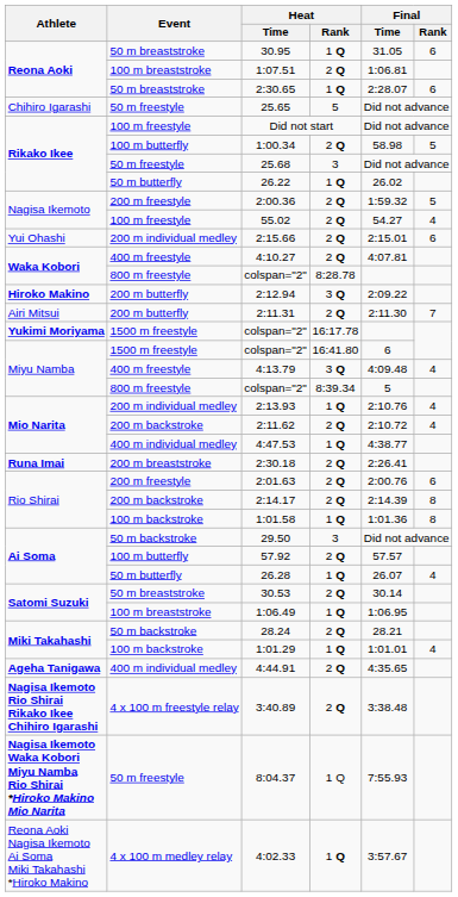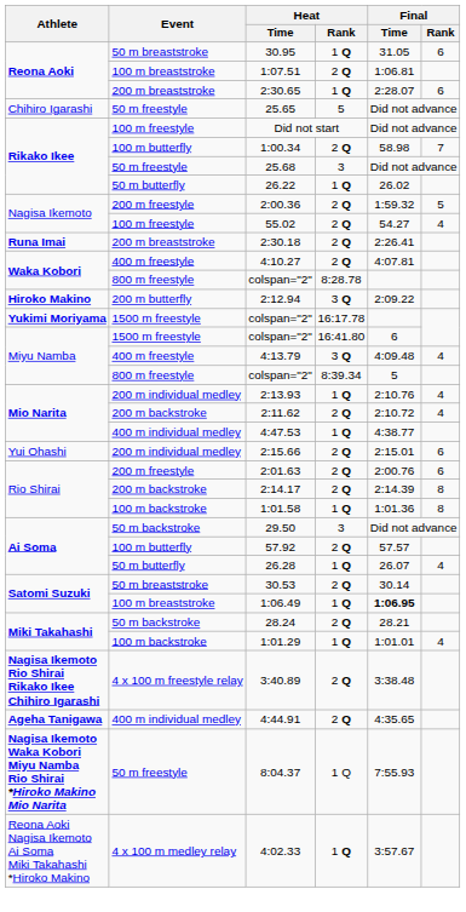2:30.65 | Event: 50 m breaststroke -> 200 m breaststroke
1:00.34 | Final / Rank: 5 -> 7
rows swapped: 2:30.18 <-> 2:15.66
- row: Airi Mitsui | 200 m butterfly | 2:11.31 | 2 Q | 2:11.30 | 7
1:06.49 | Final / Time: normal -> bold
rows swapped: 4:44.91 <-> 3:40.89
